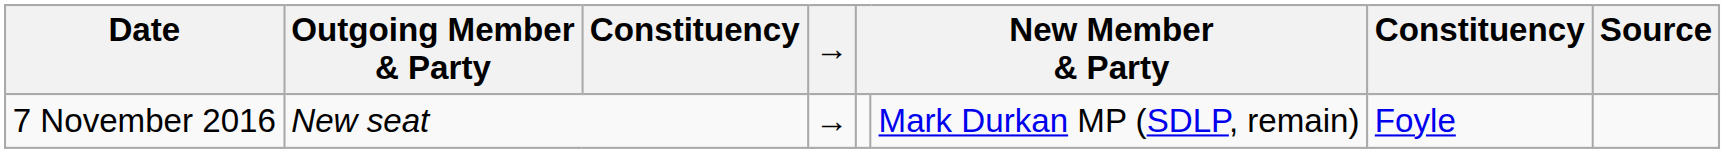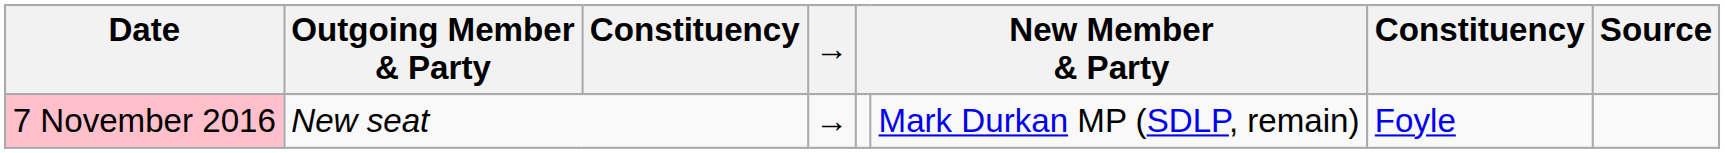7 November 2016 | Date: no background -> pink background
